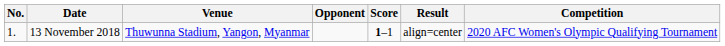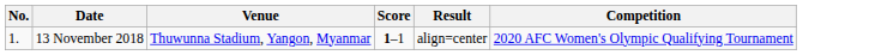- column: Opponent
